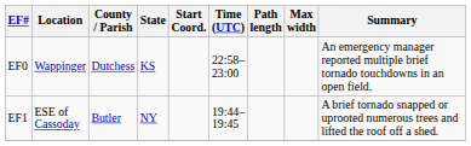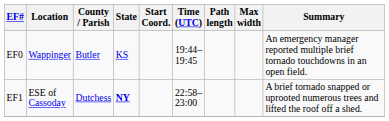EF0 | County / Parish: Dutchess -> Butler
EF0 | Time (UTC): 22:58–23:00 -> 19:44–19:45
EF1 | County / Parish: Butler -> Dutchess
EF1 | State: normal -> bold
EF1 | Time (UTC): 19:44–19:45 -> 22:58–23:00
